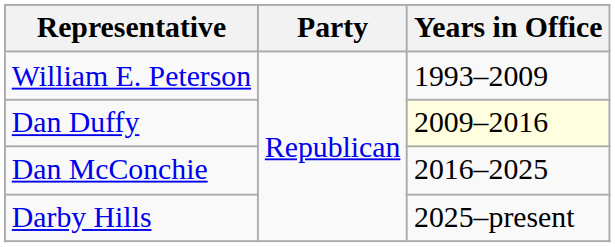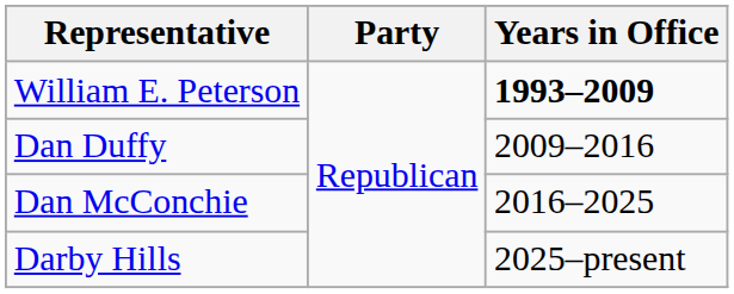William E. Peterson | Years in Office: normal -> bold
Dan Duffy | Years in Office: lightyellow background -> no background
